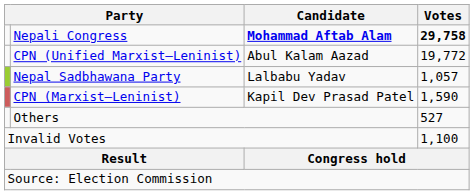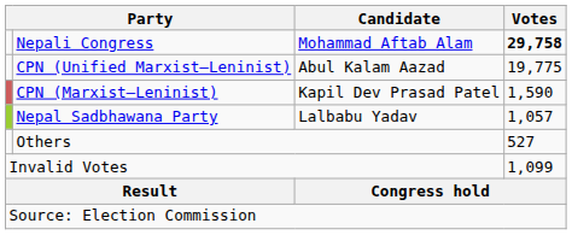Nepali Congress | Candidate: bold -> normal
CPN (Unified Marxist–Leninist) | Votes: 19,772 -> 19,775
rows swapped: CPN (Marxist–Leninist) <-> Nepal Sadbhawana Party
Invalid Votes | Votes: 1,100 -> 1,099
